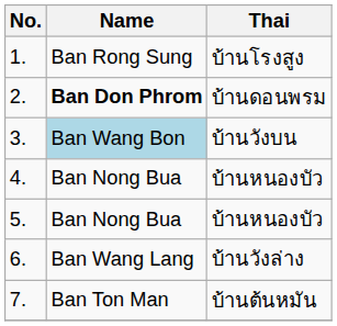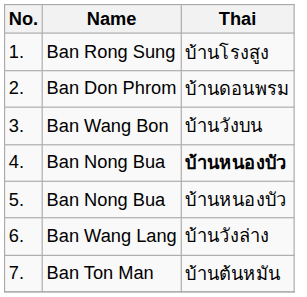2. | Name: bold -> normal
3. | Name: lightblue background -> no background
4. | Thai: normal -> bold
